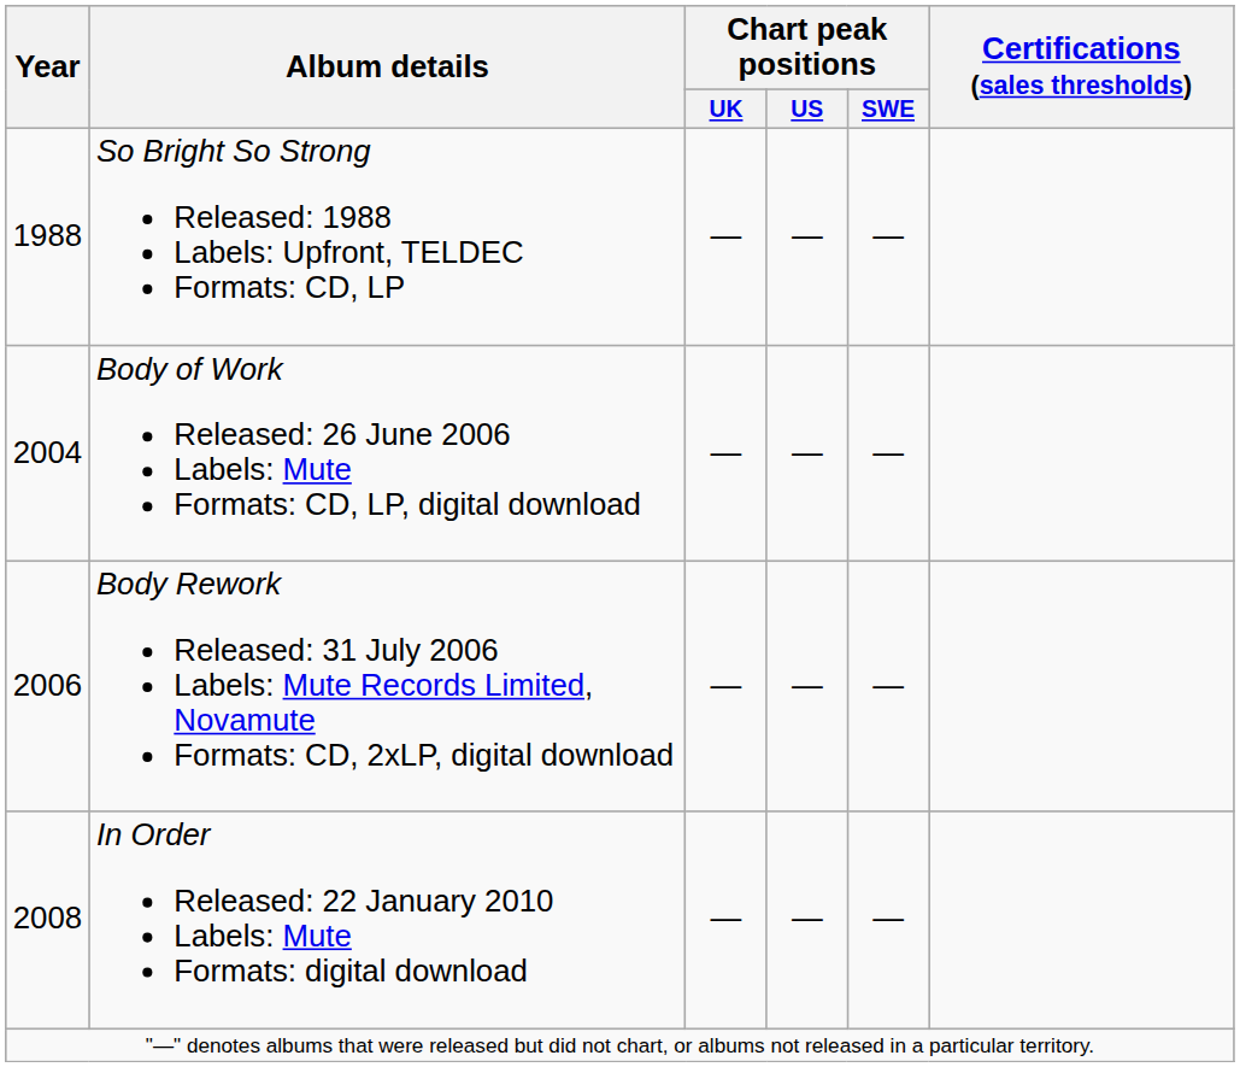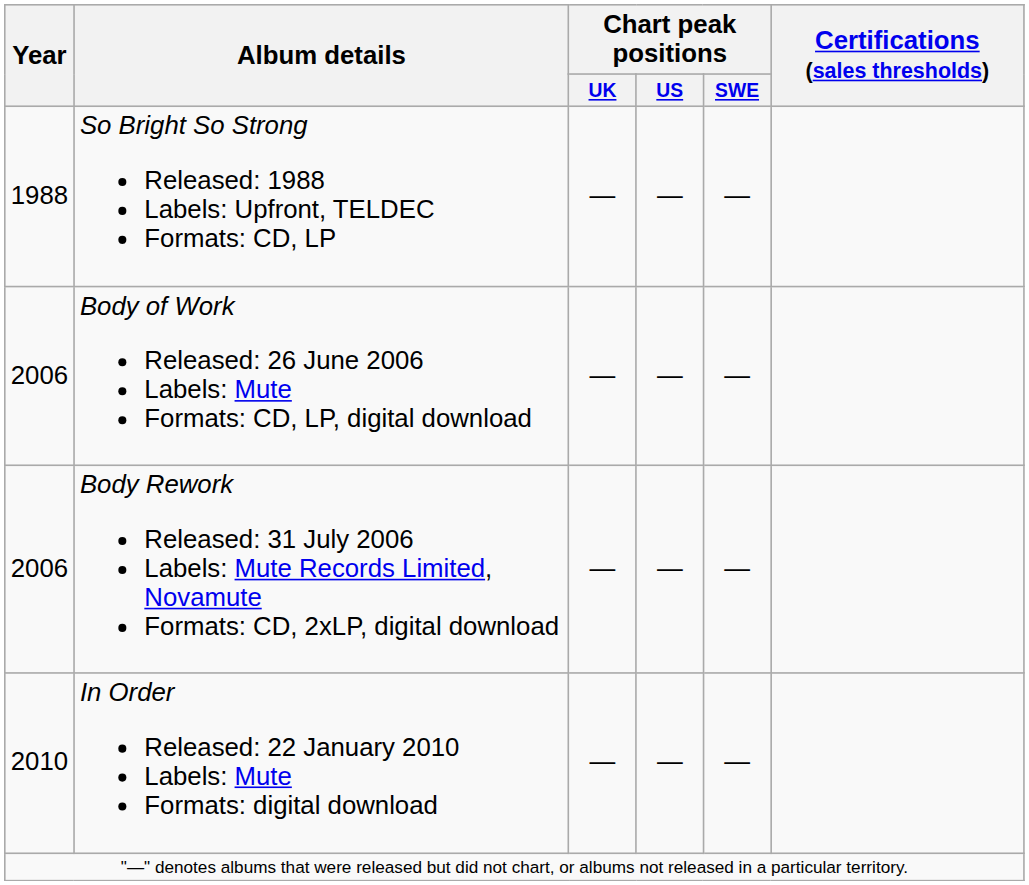row 4 | Year: 2004 -> 2006
row 6 | Year: 2008 -> 2010
